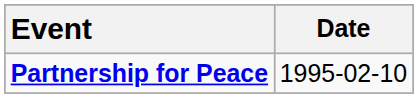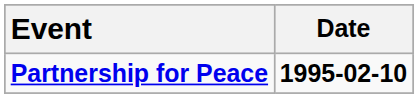Partnership for Peace | Date: normal -> bold
